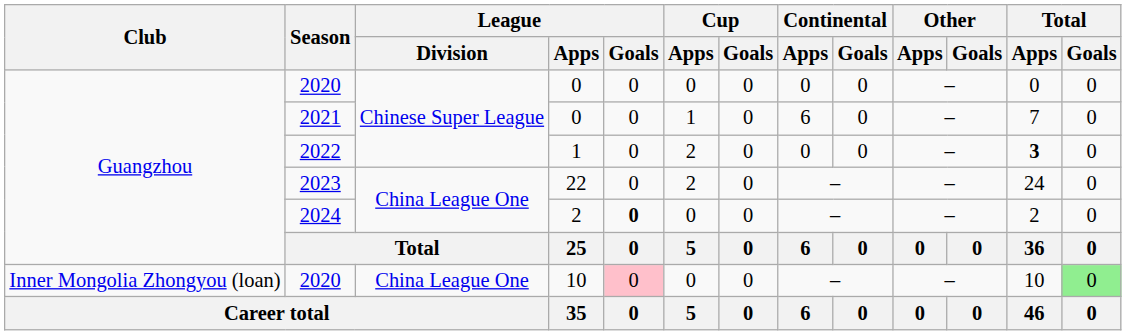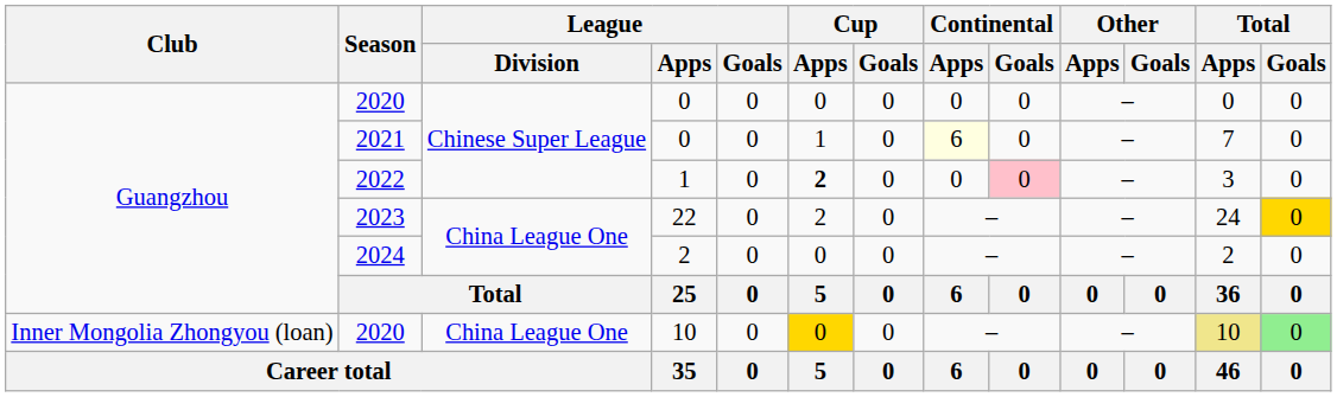2021 | Continental / Apps: no background -> lightyellow background
2022 | Cup / Apps: normal -> bold
2022 | Continental / Goals: no background -> pink background
2022 | Total / Apps: bold -> normal
2023 | Total / Goals: no background -> gold background
2024 | League / Goals: bold -> normal
2020 / 10 | League / Goals: pink background -> no background
2020 / 10 | Cup / Apps: no background -> gold background
2020 / 10 | Total / Apps: no background -> khaki background
